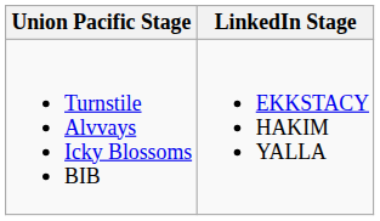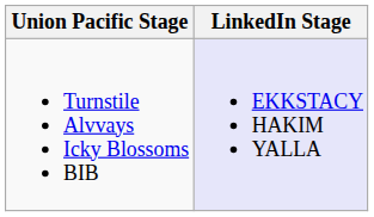Turnstile Alvvays Icky Blossoms BIB | LinkedIn Stage: no background -> lavender background
